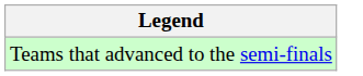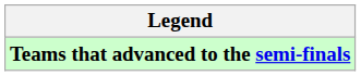row 2 | column 1: normal -> bold
